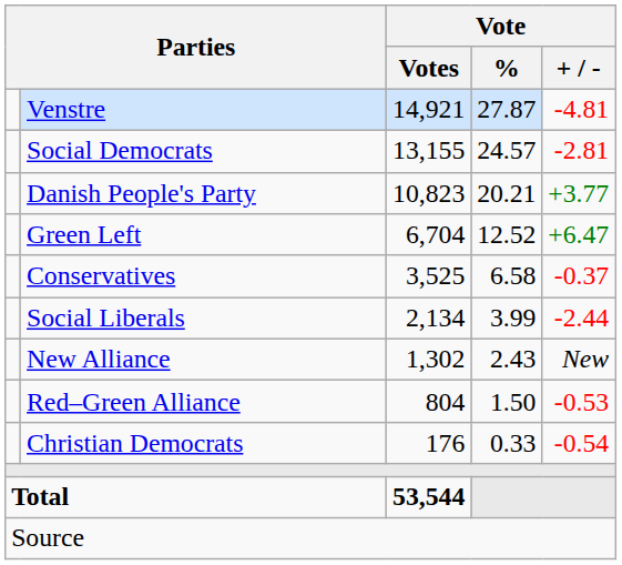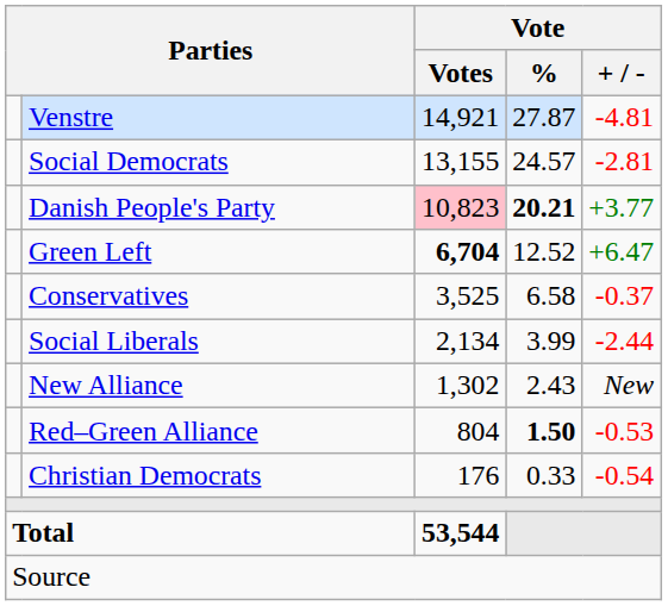Danish People's Party | Vote / Votes: no background -> pink background
Danish People's Party | Vote / %: normal -> bold
Green Left | Vote / Votes: normal -> bold
Red–Green Alliance | Vote / %: normal -> bold
